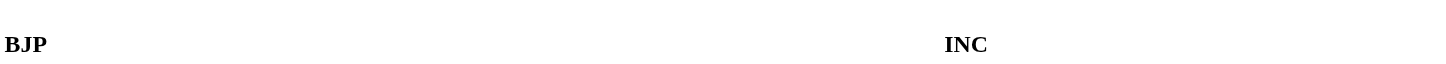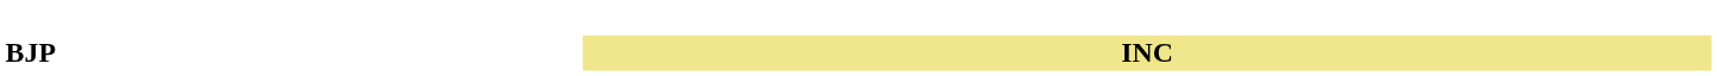BJP | 1: no background -> khaki background
